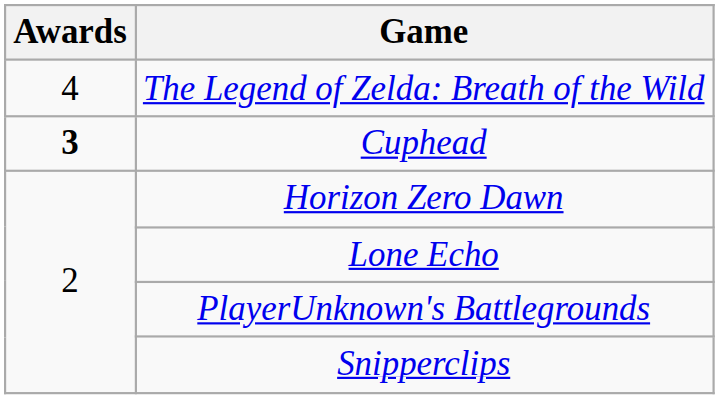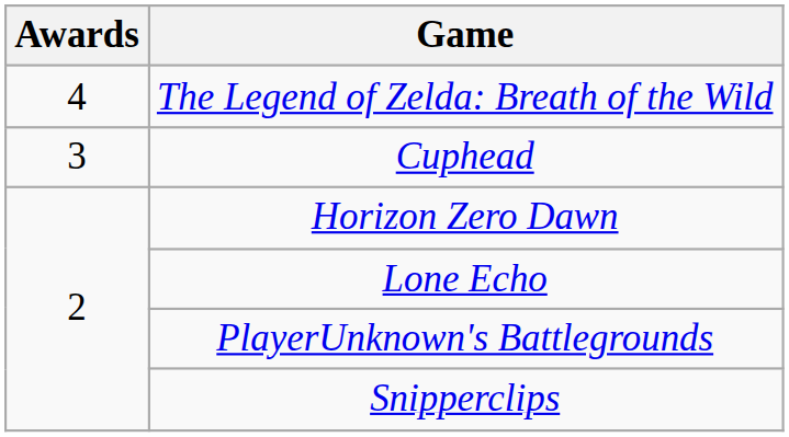Cuphead | Awards: bold -> normal
